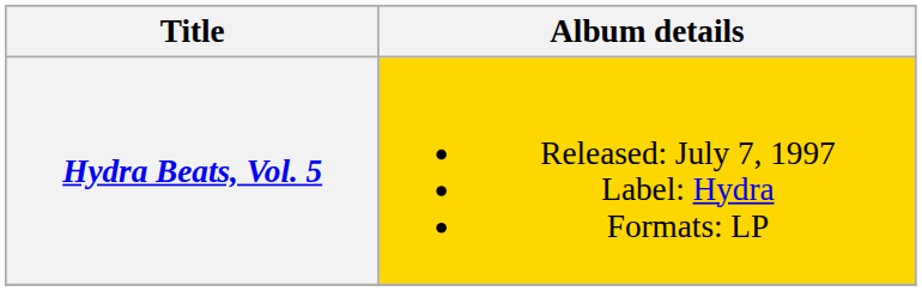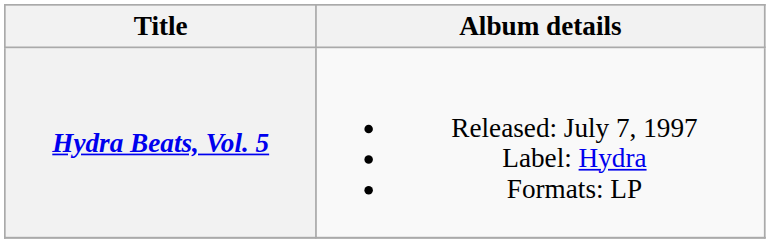Hydra Beats, Vol. 5 | Album details: gold background -> no background
